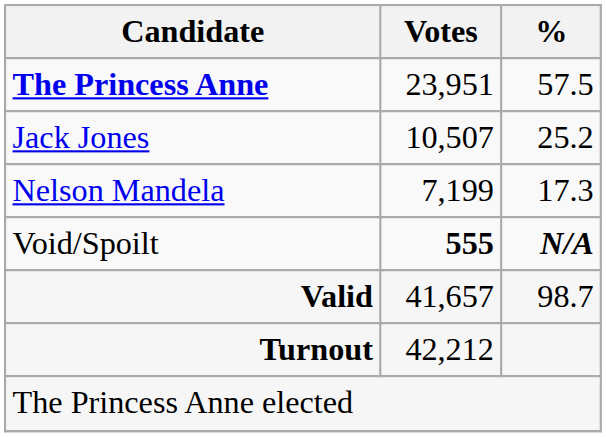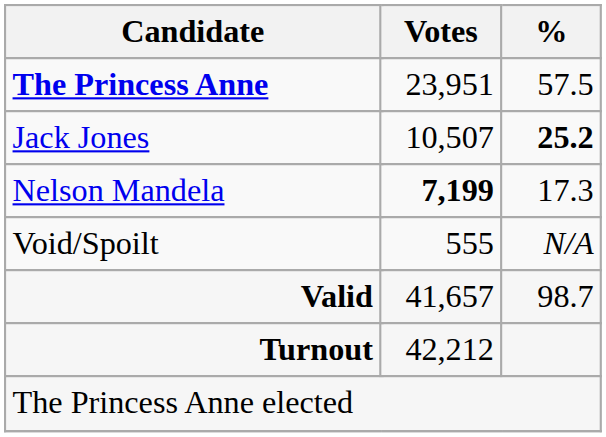Jack Jones | %: normal -> bold
Nelson Mandela | Votes: normal -> bold
Void/Spoilt | Votes: bold -> normal
Void/Spoilt | %: bold -> normal
